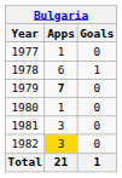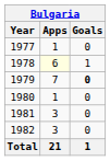1978 | Apps: no background -> lightyellow background
1979 | Apps: bold -> normal
1979 | Goals: normal -> bold
1982 | Apps: gold background -> no background
